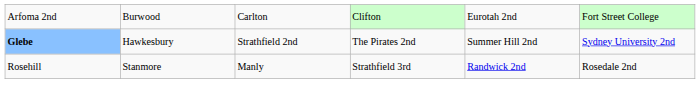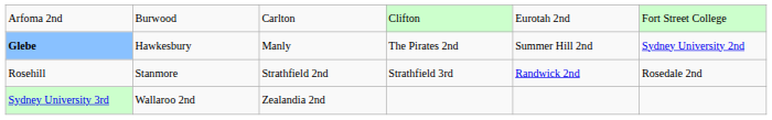Glebe | column 3: Strathfield 2nd -> Manly
Rosehill | column 3: Manly -> Strathfield 2nd
+ row: Sydney University 3rd | Wallaroo 2nd | Zealandia 2nd
